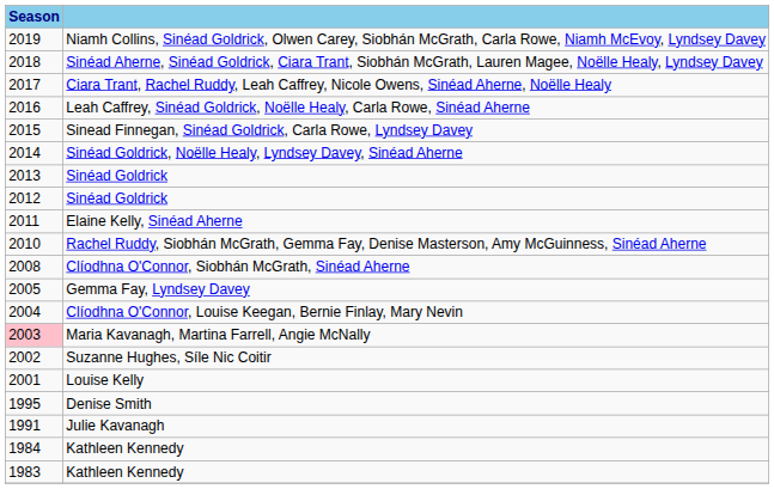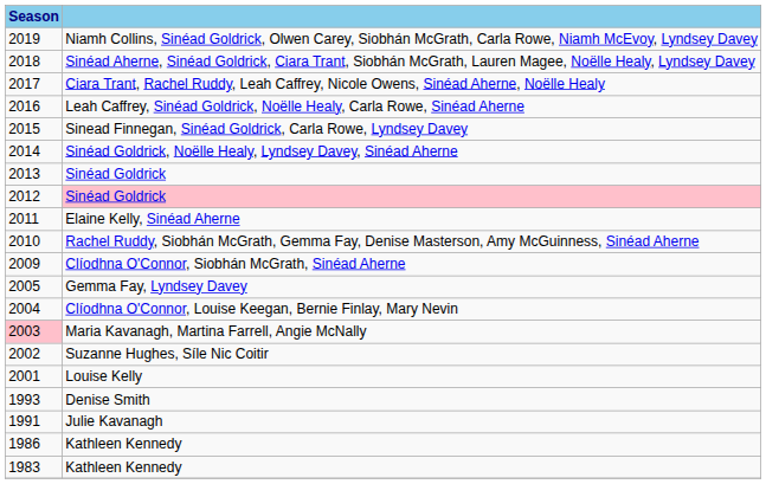row 9 | column 2: no background -> pink background
row 12 | Season: 2008 -> 2009
row 18 | Season: 1995 -> 1993
row 20 | Season: 1984 -> 1986
